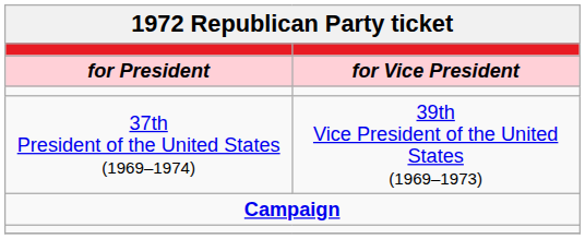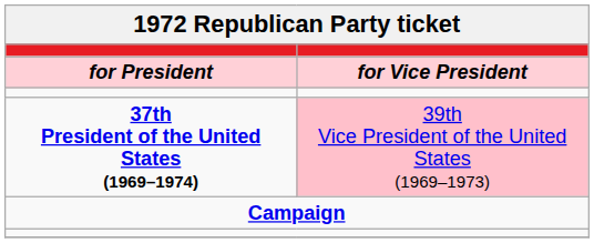37th President of the United States (1969–1974) | column 1: normal -> bold
37th President of the United States (1969–1974) | column 2: no background -> pink background
